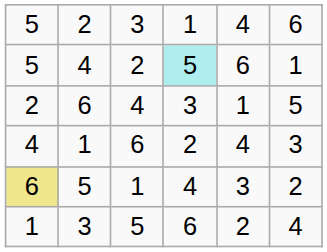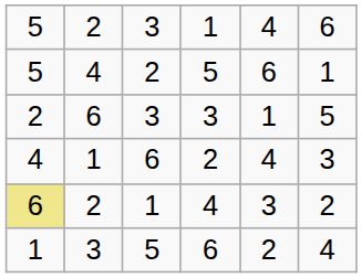row 2 | column 4: paleturquoise background -> no background
row 3 | column 3: 4 -> 3
row 5 | column 2: 5 -> 2
